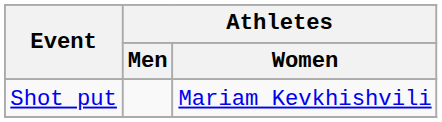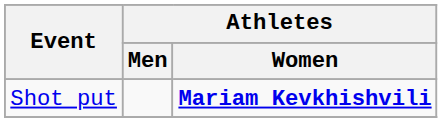Shot put | Athletes / Women: normal -> bold
